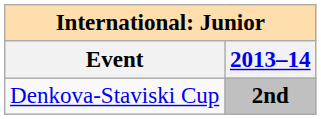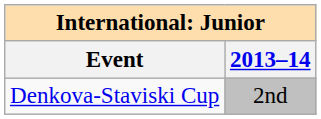Denkova-Staviski Cup | 2013–14: bold -> normal
